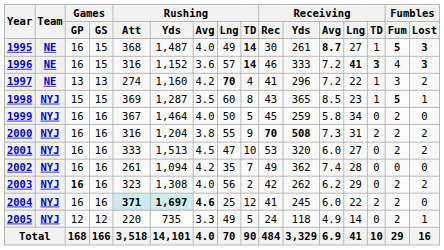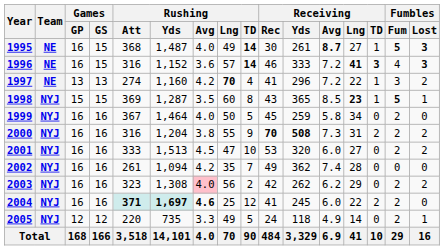1998 | Receiving / Lng: normal -> bold
2003 | Games / GP: bold -> normal
2003 | Rushing / Avg: no background -> pink background
